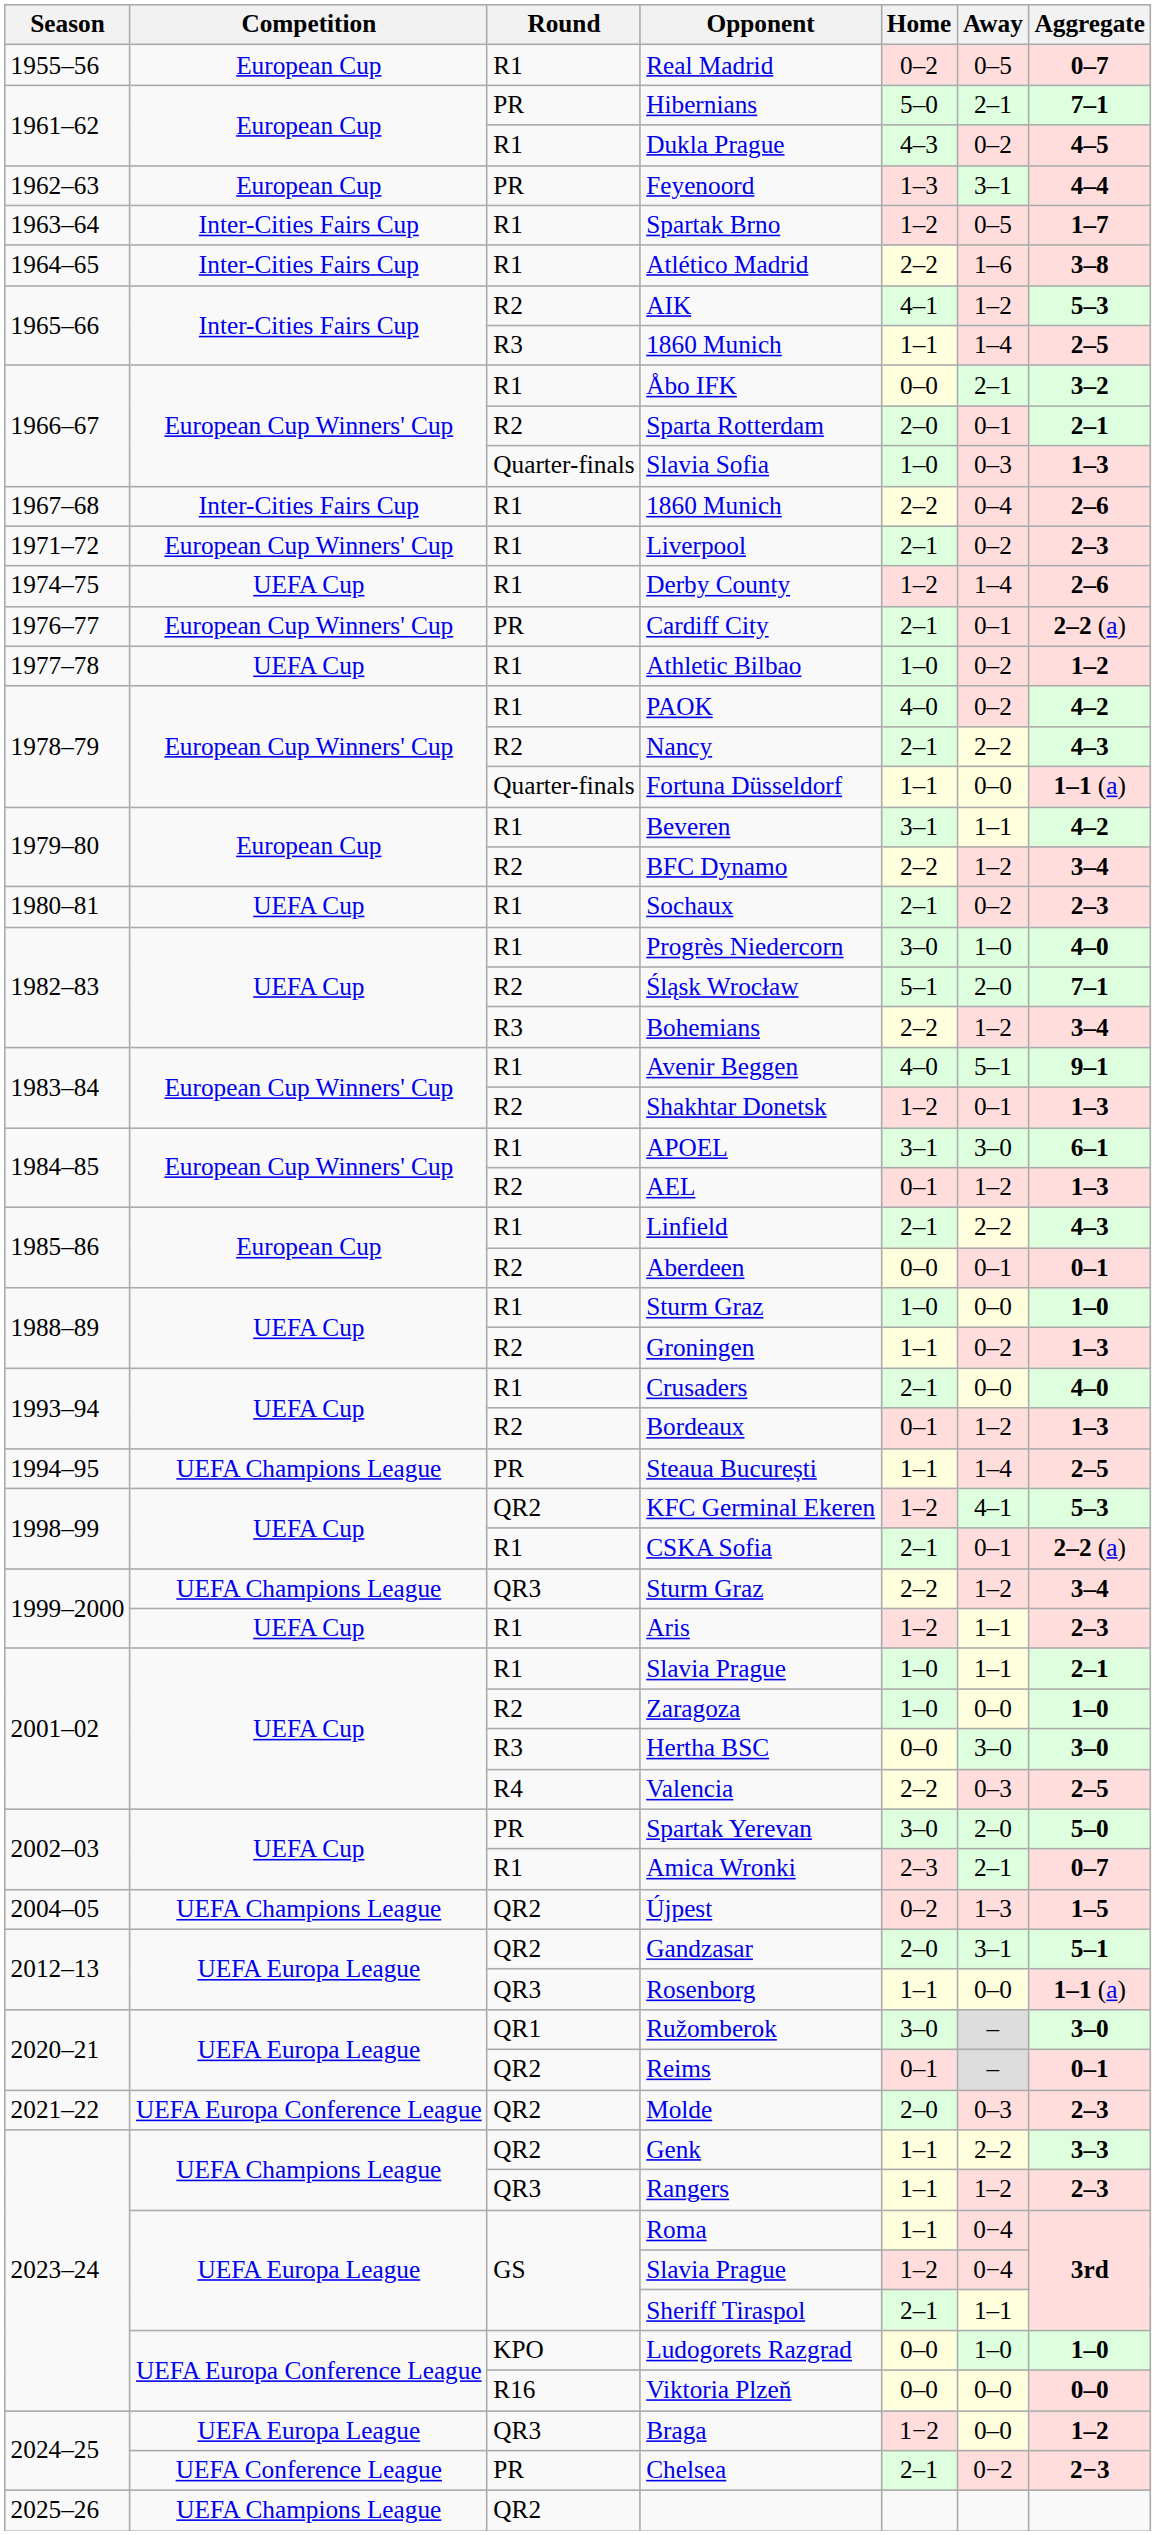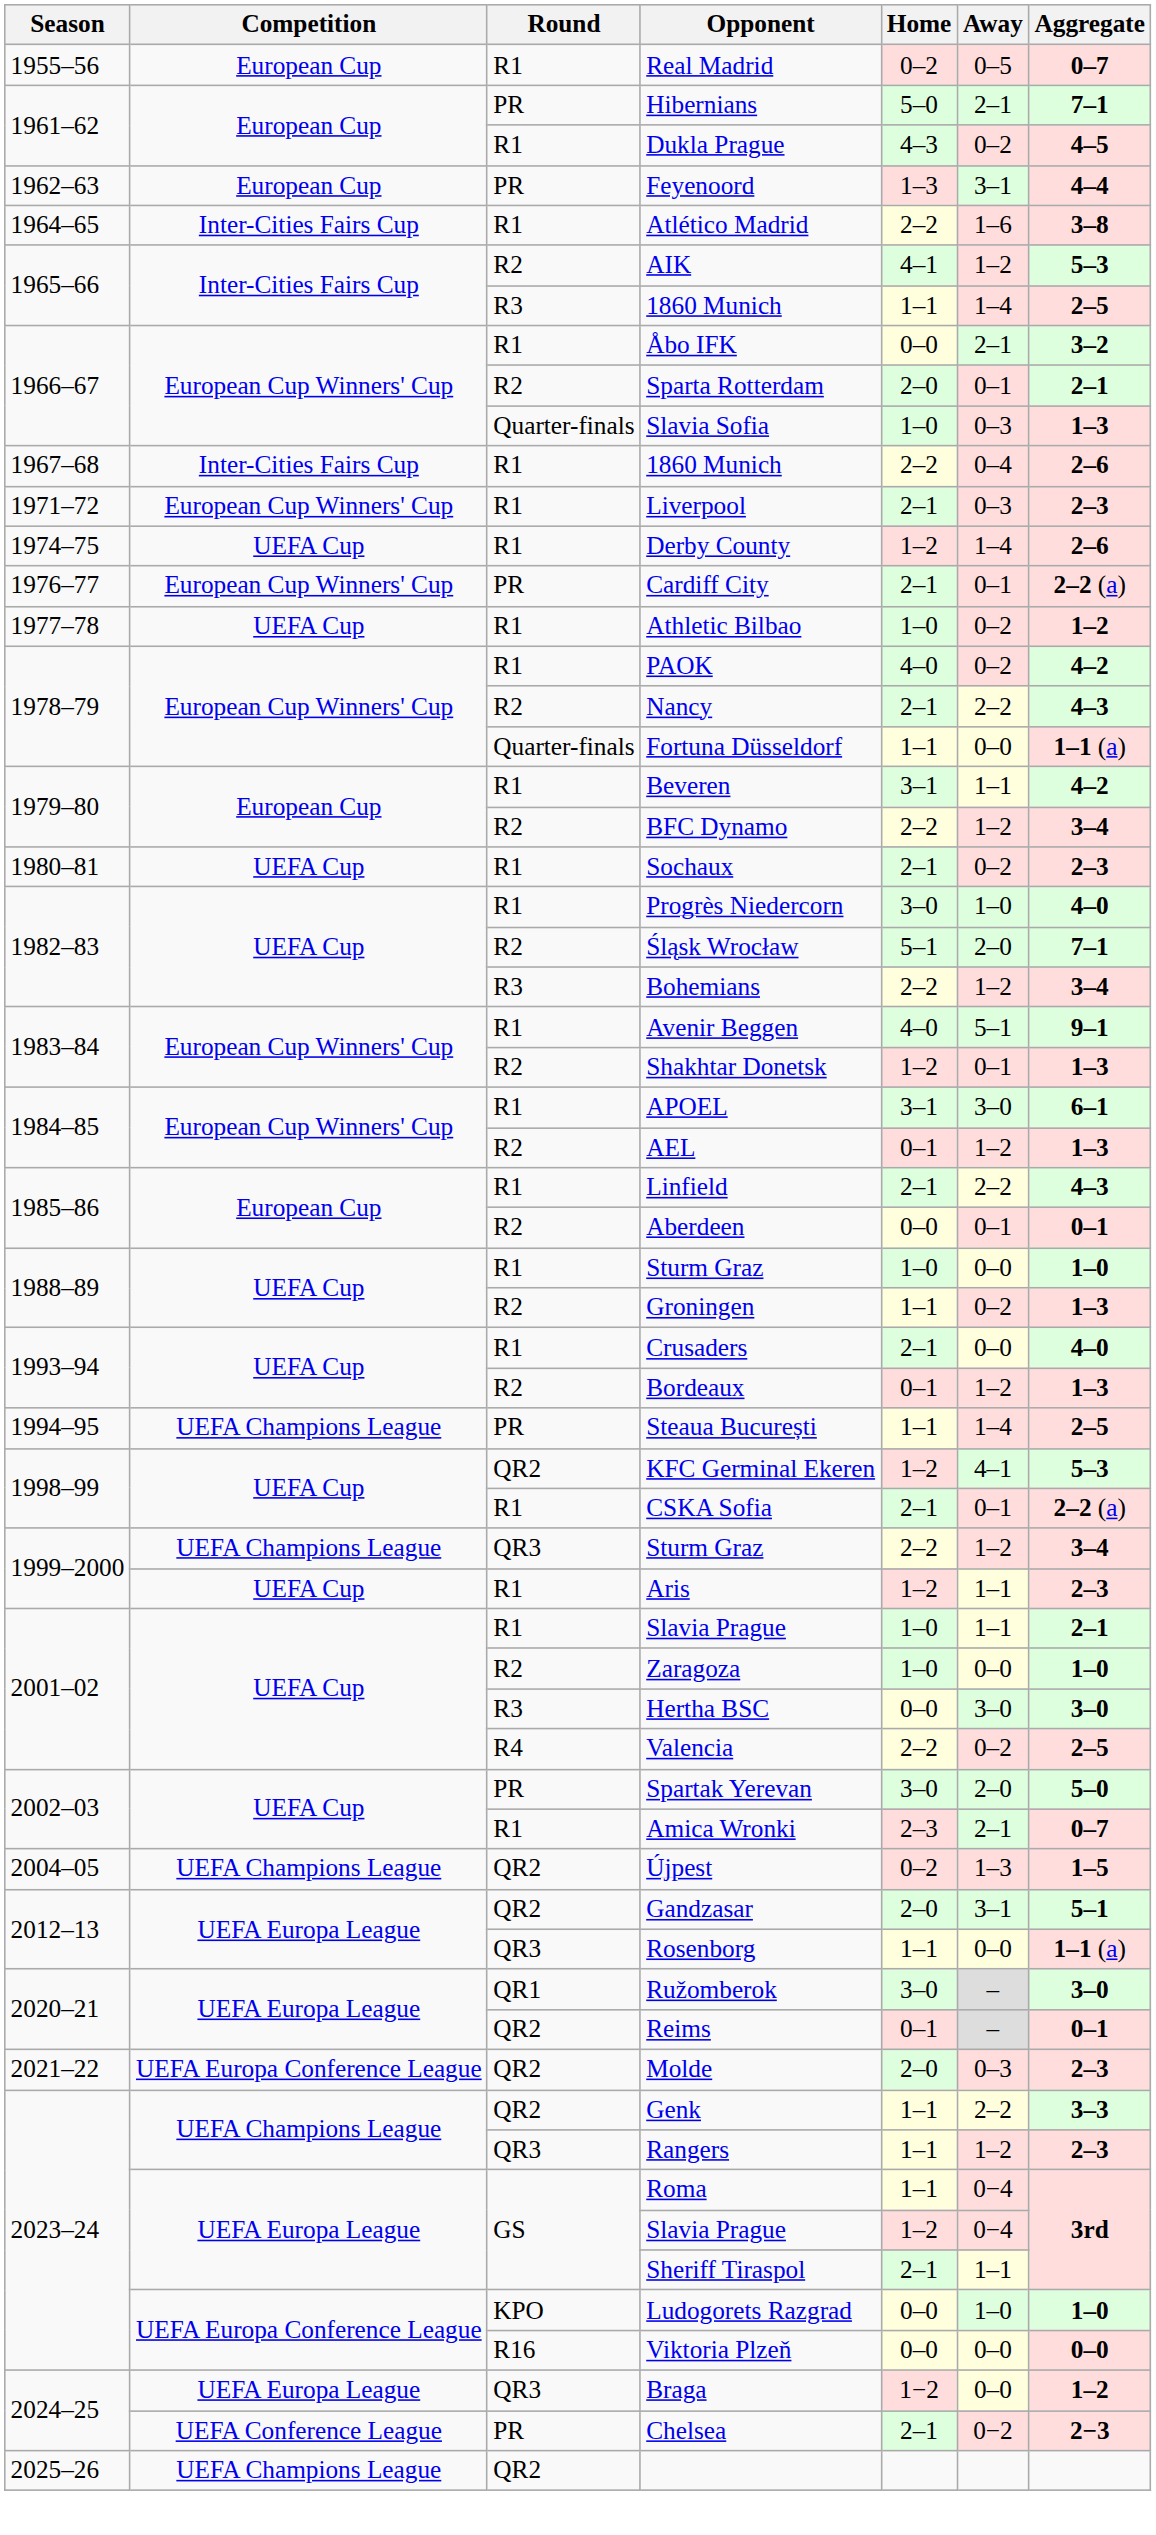- row: 1963–64 | Inter-Cities Fairs Cup | R1 | Spartak Brno | 1–2 | 0–5 | 1–7
Liverpool | Away: 0–2 -> 0–3
Valencia | Away: 0–3 -> 0–2
